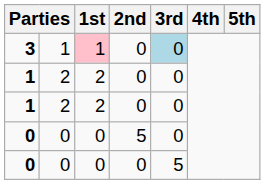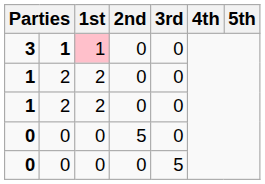3 | column 2: normal -> bold
3 | 3rd: lightblue background -> no background
